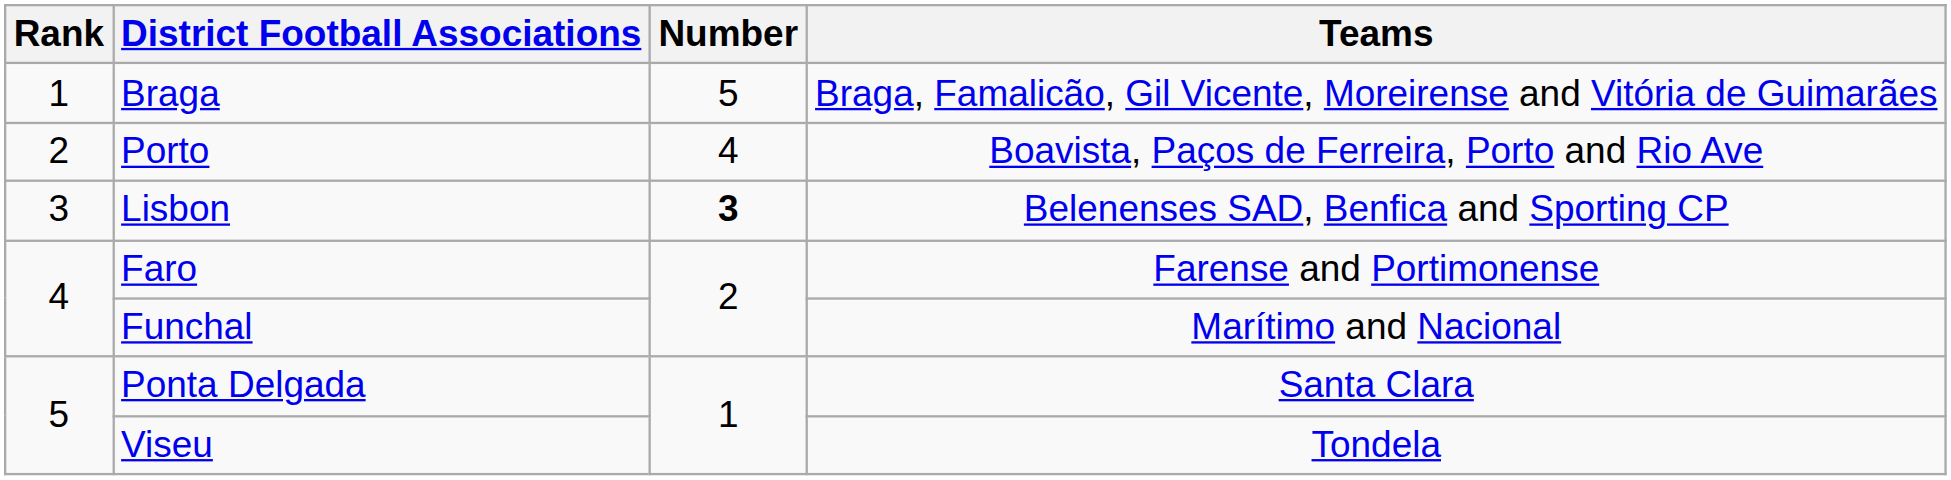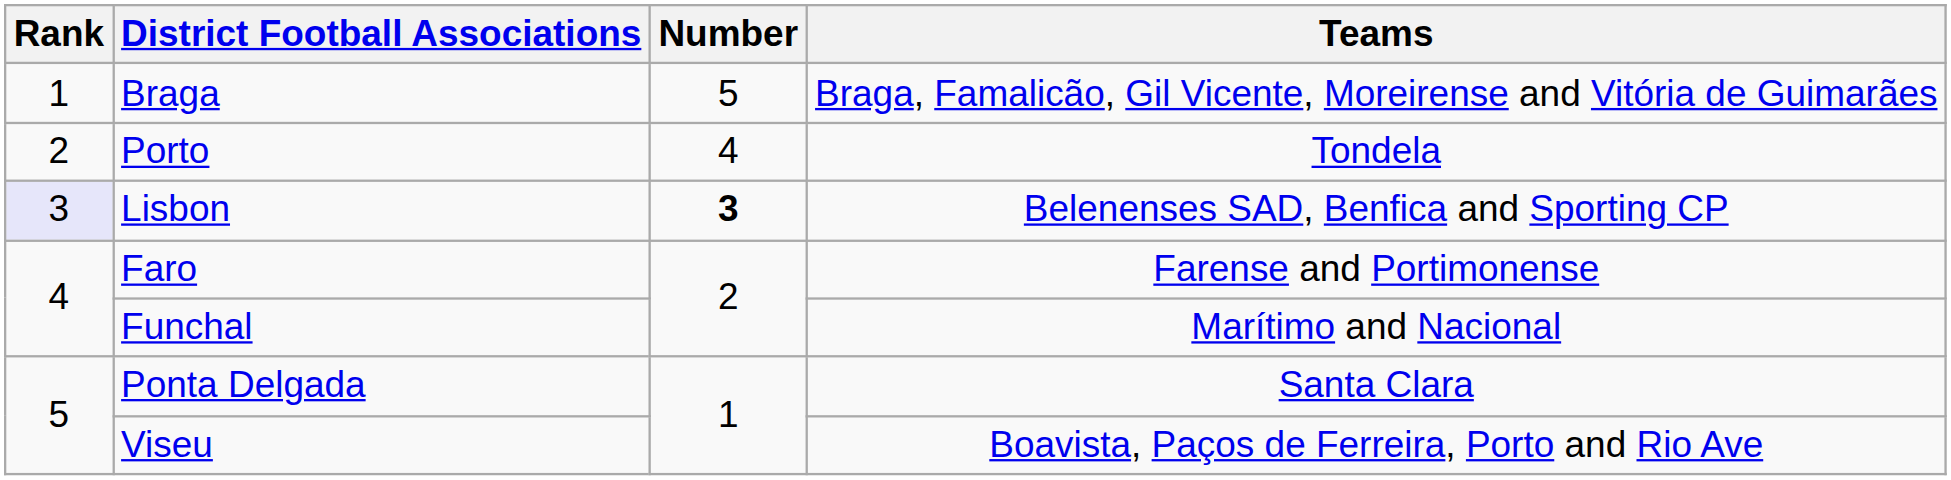Porto | Teams: Boavista, Paços de Ferreira, Porto and Rio Ave -> Tondela
Lisbon | Rank: no background -> lavender background
Viseu | Teams: Tondela -> Boavista, Paços de Ferreira, Porto and Rio Ave
